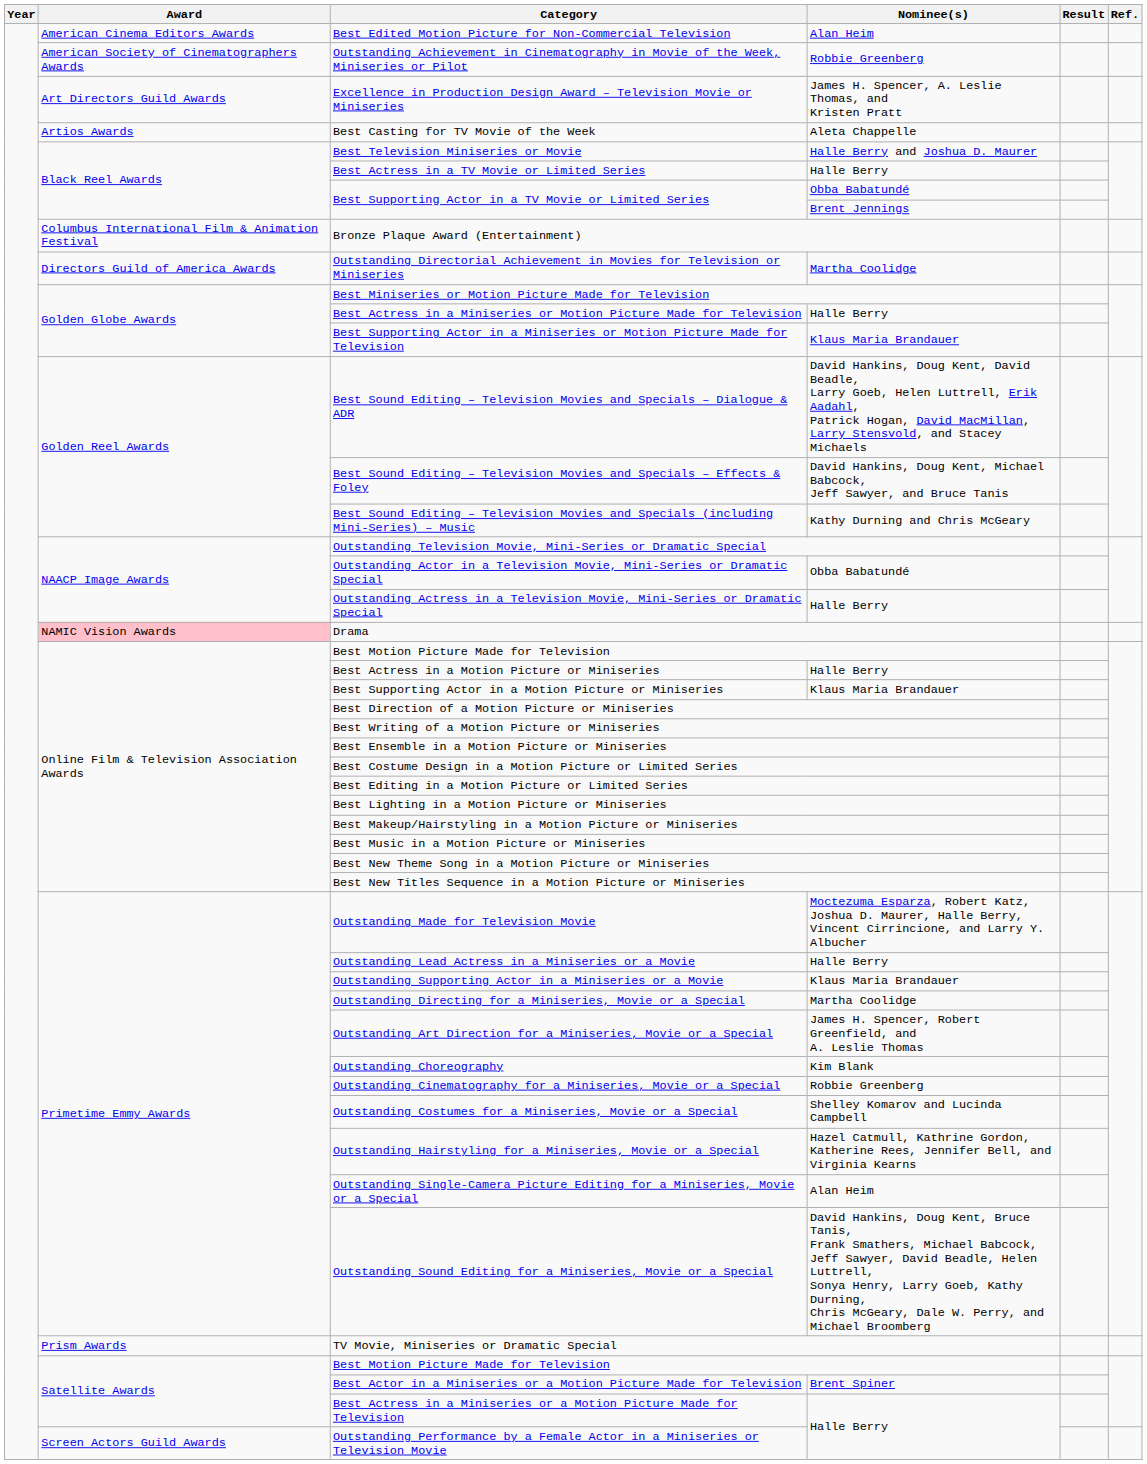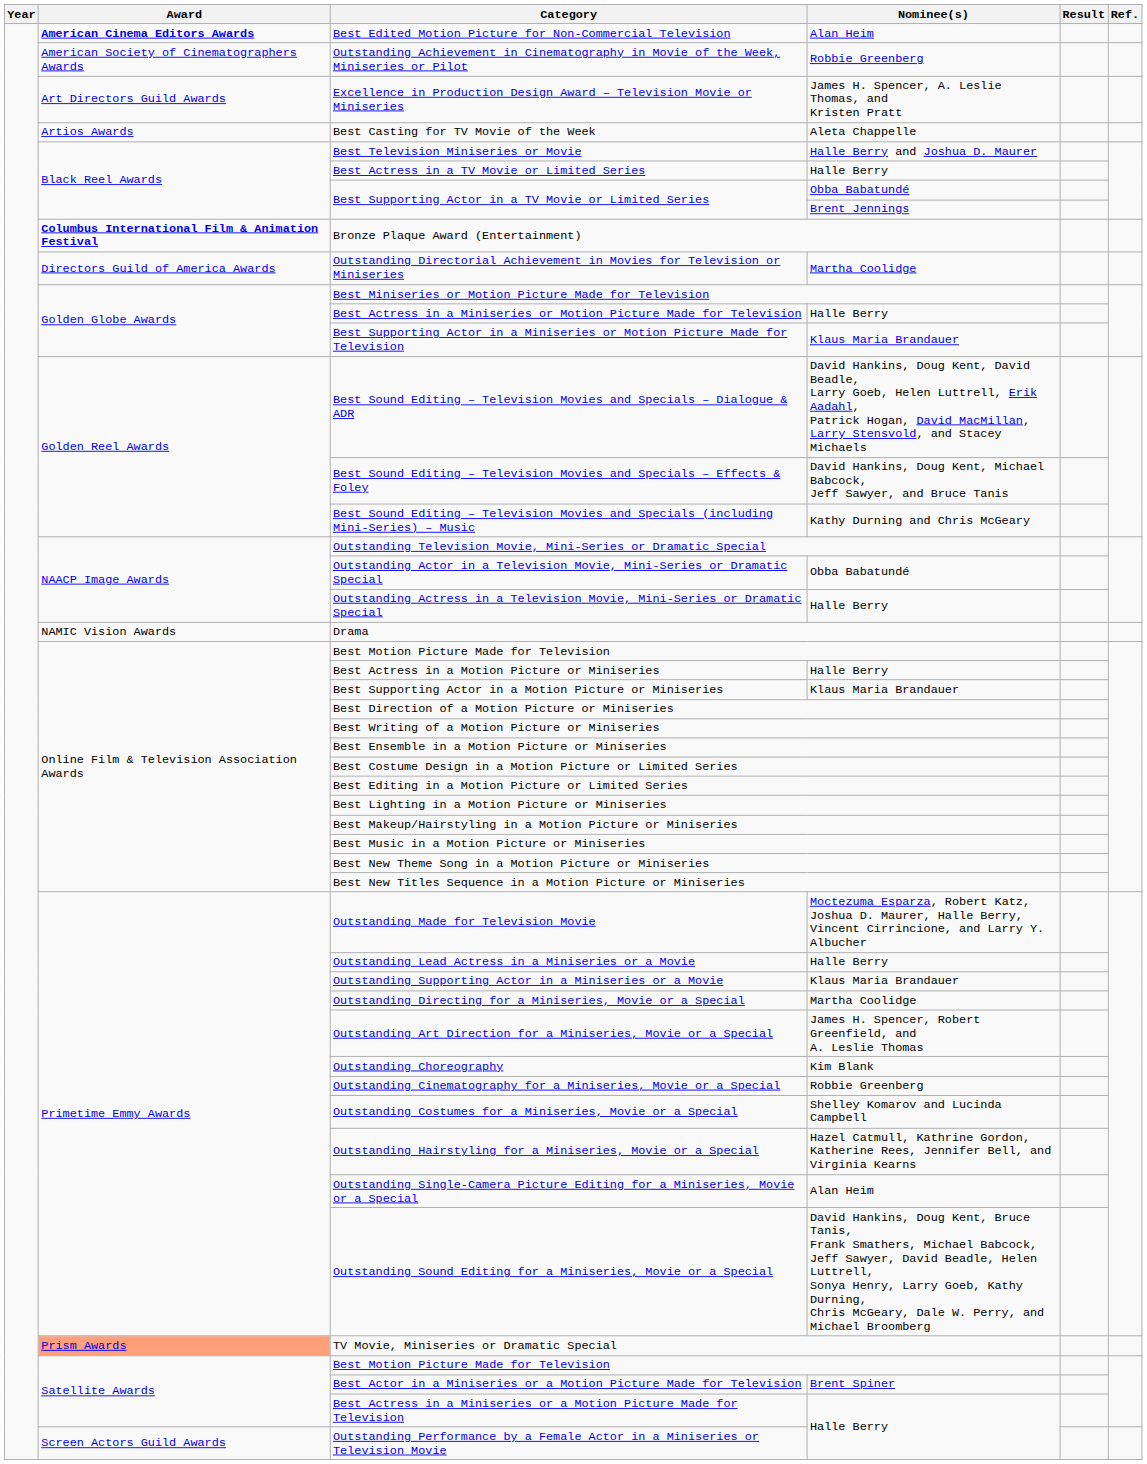Best Edited Motion Picture for Non-Commercial Television | Award: normal -> bold
Bronze Plaque Award (Entertainment) | Award: normal -> bold
Drama | Award: pink background -> no background
TV Movie, Miniseries or Dramatic Special | Award: no background -> lightsalmon background
